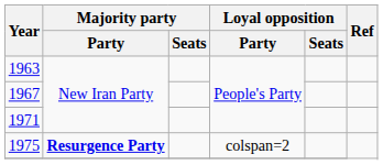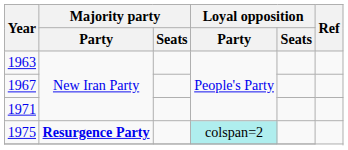1975 | Loyal opposition / Party: no background -> paleturquoise background
